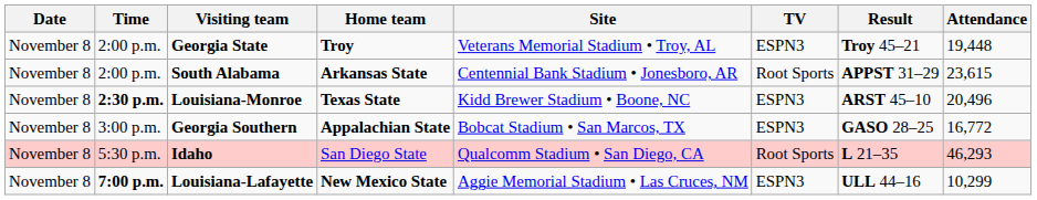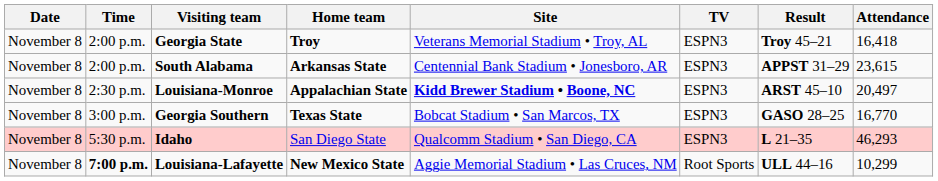Georgia State | Attendance: 19,448 -> 16,418
South Alabama | TV: Root Sports -> ESPN3
Louisiana-Monroe | Time: bold -> normal
Louisiana-Monroe | Home team: Texas State -> Appalachian State
Louisiana-Monroe | Site: normal -> bold
Louisiana-Monroe | Attendance: 20,496 -> 20,497
Georgia Southern | Home team: Appalachian State -> Texas State
Georgia Southern | Attendance: 16,772 -> 16,770
Idaho | TV: Root Sports -> ESPN3
Louisiana-Lafayette | TV: ESPN3 -> Root Sports
